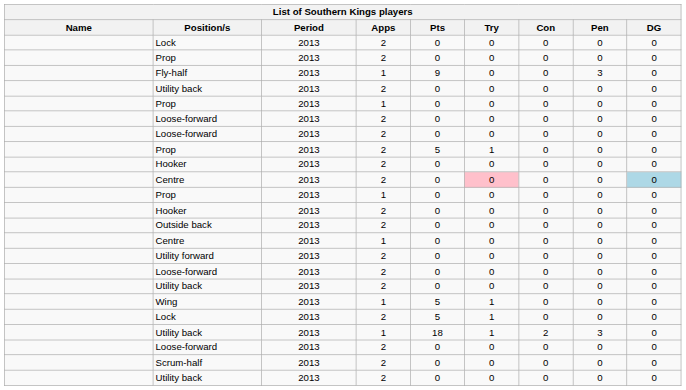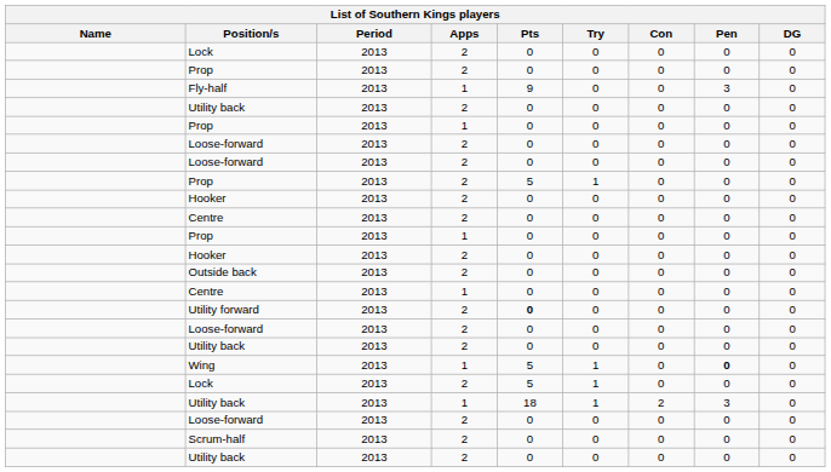Centre / 2 | Try: pink background -> no background
Centre / 2 | DG: lightblue background -> no background
Utility forward | Pts: normal -> bold
Wing | Pen: normal -> bold
